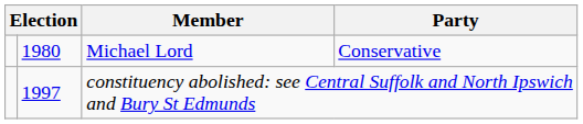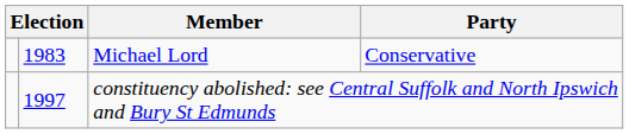Michael Lord | column 2: 1980 -> 1983
